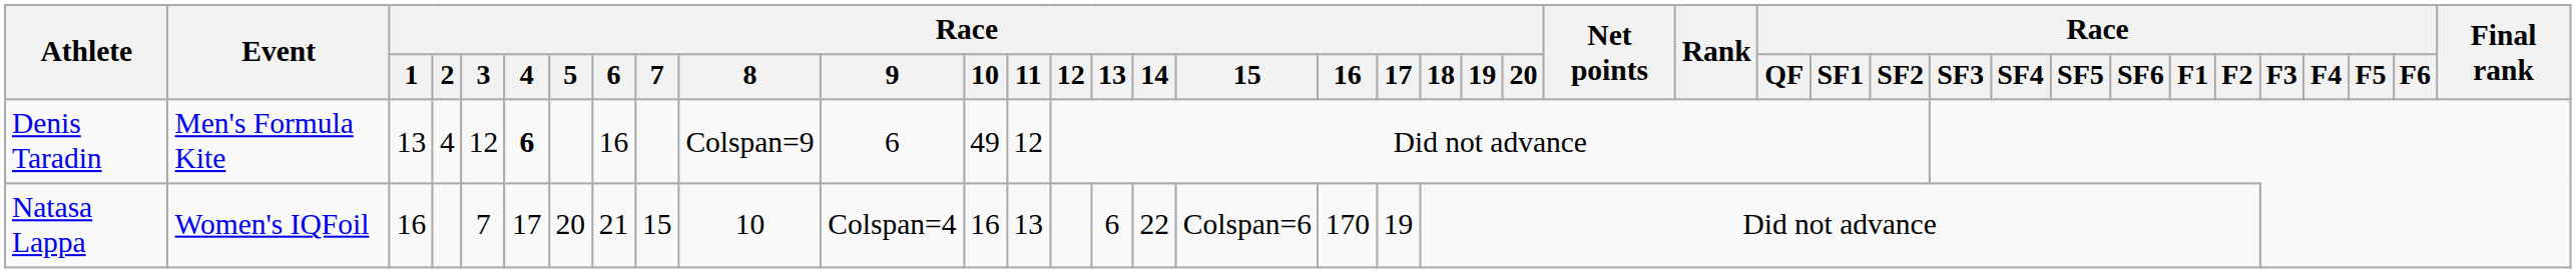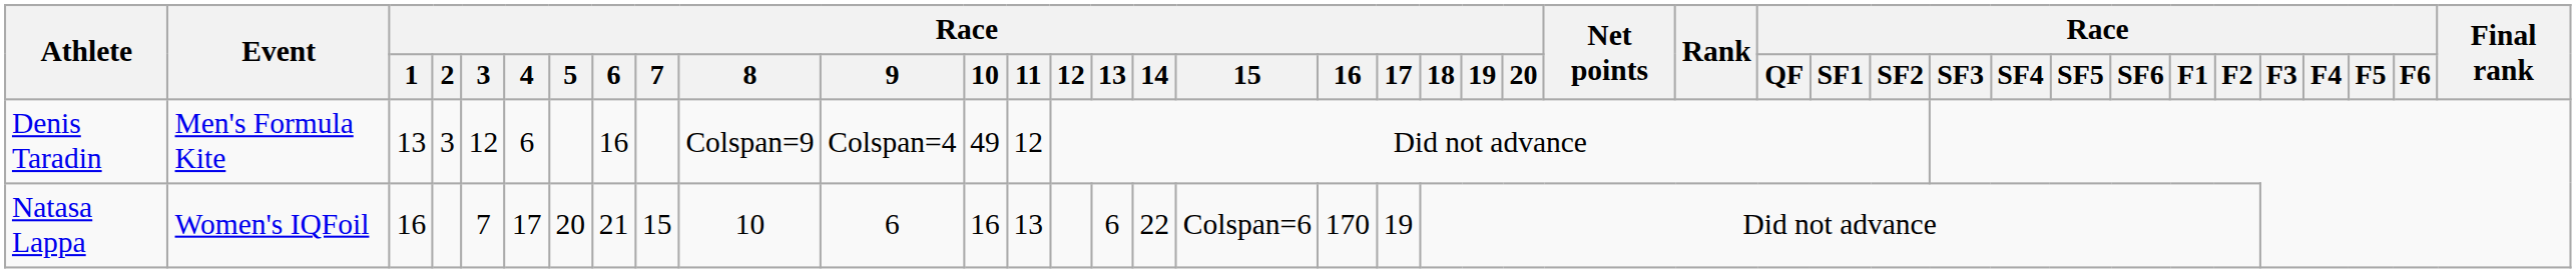Denis Taradin | Race / 2: 4 -> 3
Denis Taradin | Race / 4: bold -> normal
Denis Taradin | Race / 9: 6 -> Colspan=4
Natasa Lappa | Race / 9: Colspan=4 -> 6
